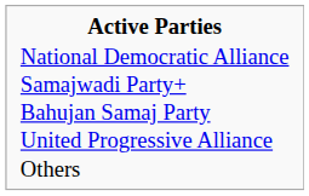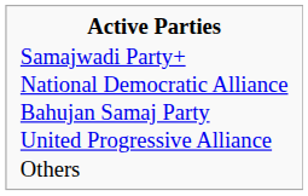row 2 | column 1: National Democratic Alliance -> Samajwadi Party+
row 3 | column 1: Samajwadi Party+ -> National Democratic Alliance
